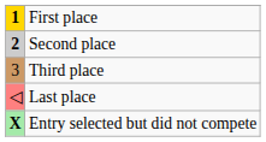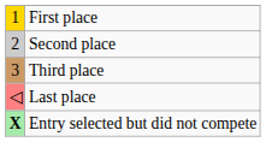First place | column 1: bold -> normal
Second place | column 1: bold -> normal
